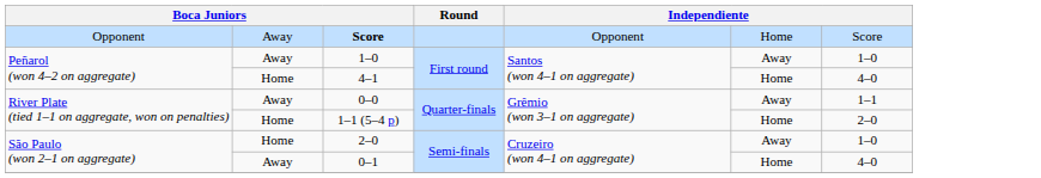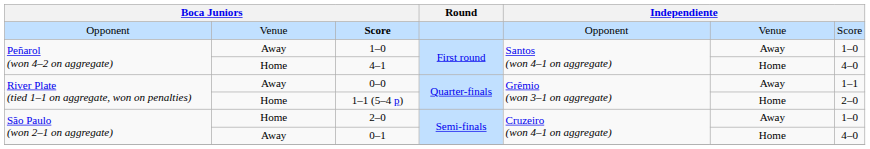row 2 | column 2: Away -> Venue
row 2 | column 6: Home -> Venue
